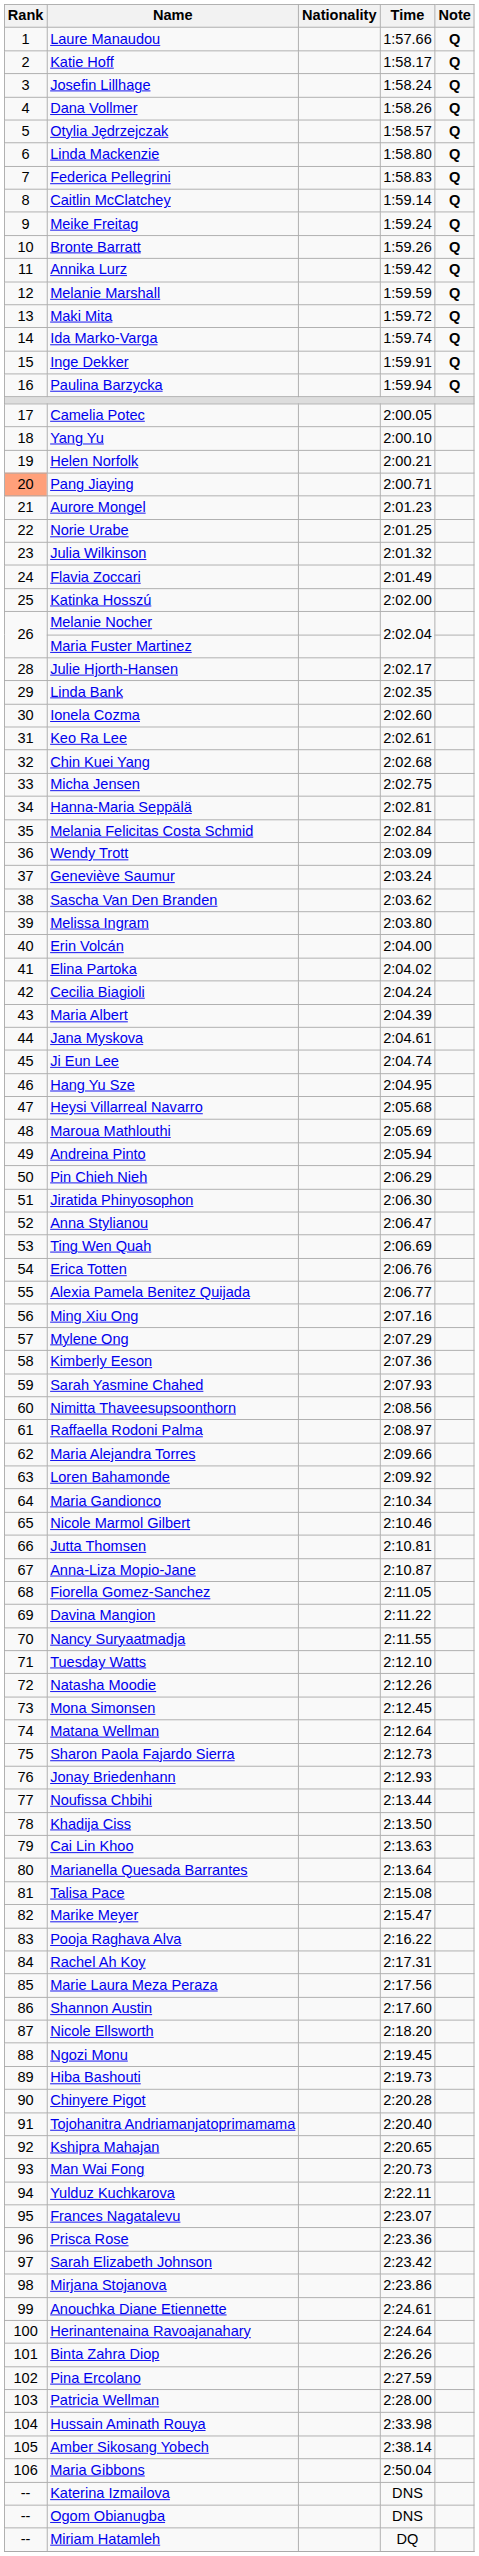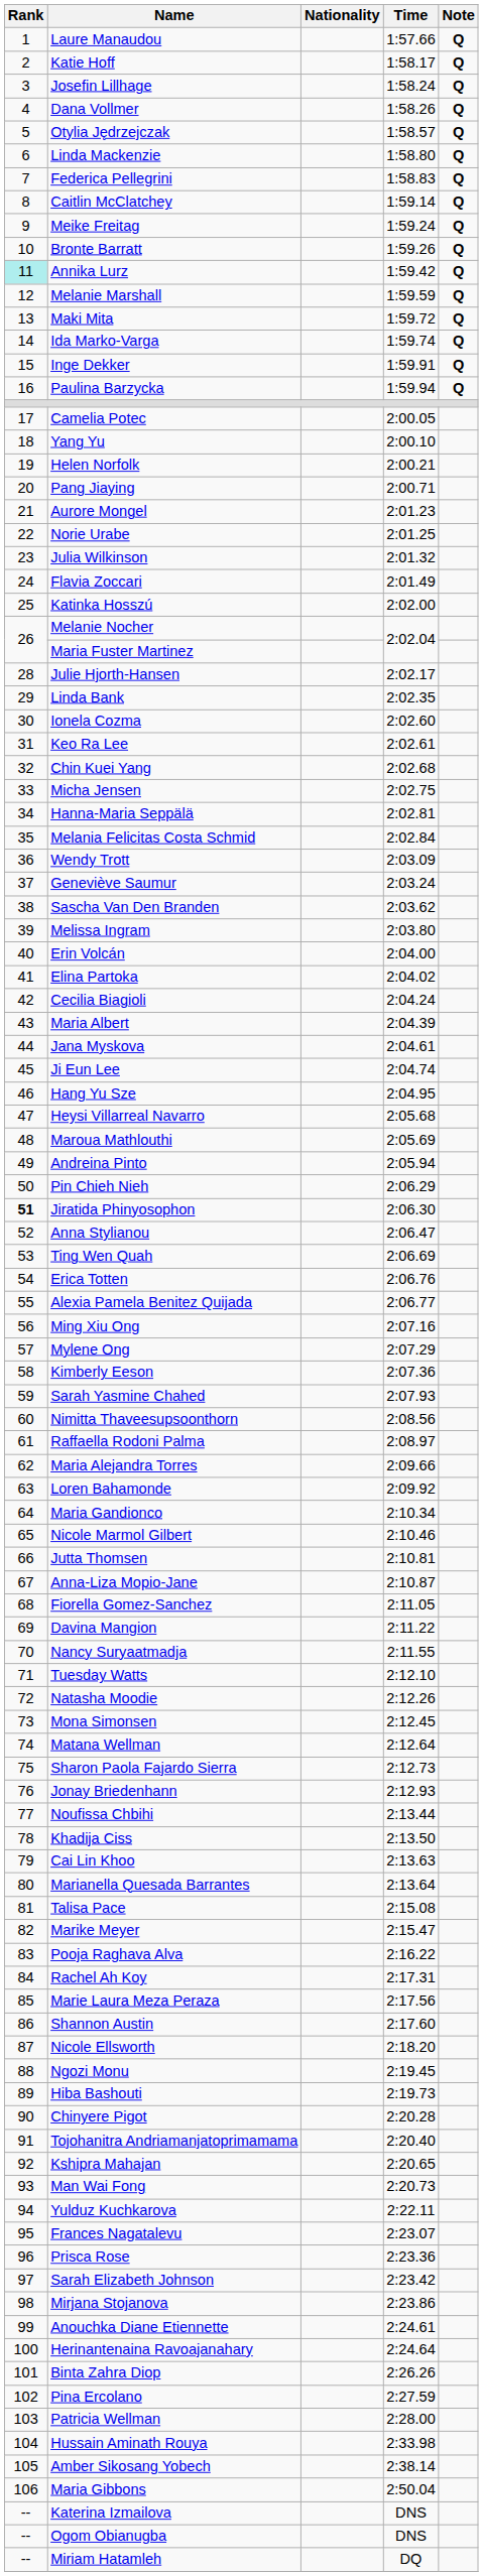Annika Lurz | Rank: no background -> paleturquoise background
Pang Jiaying | Rank: lightsalmon background -> no background
Jiratida Phinyosophon | Rank: normal -> bold
